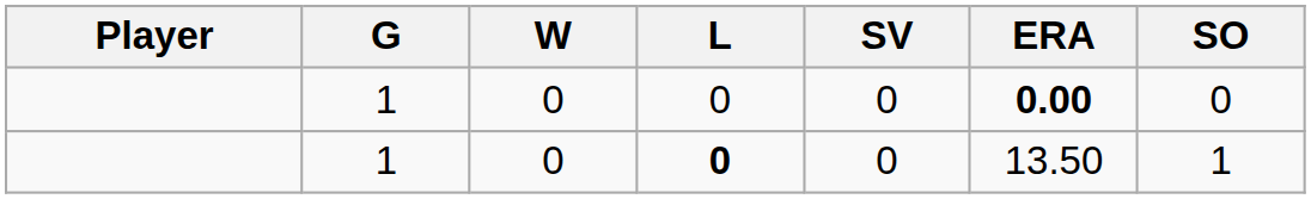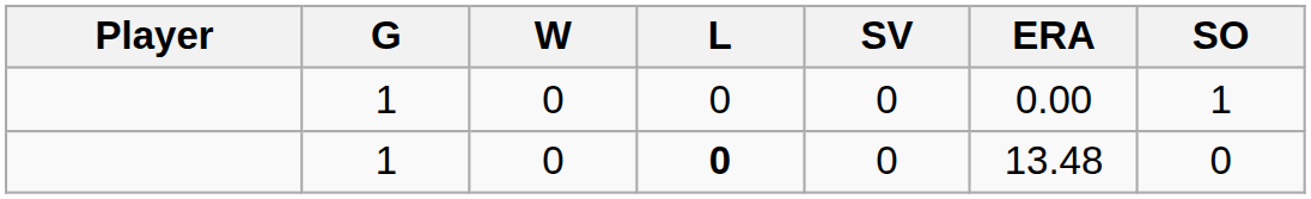row 2 | ERA: bold -> normal
row 2 | SO: 0 -> 1
row 3 | ERA: 13.50 -> 13.48
row 3 | SO: 1 -> 0
